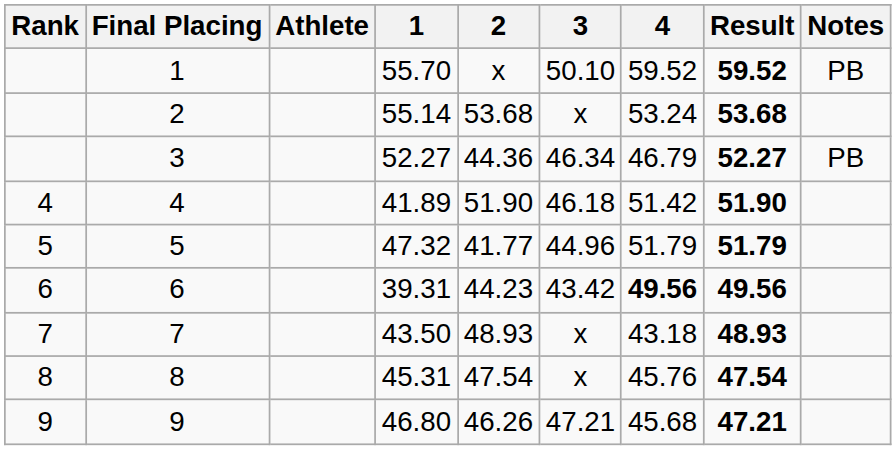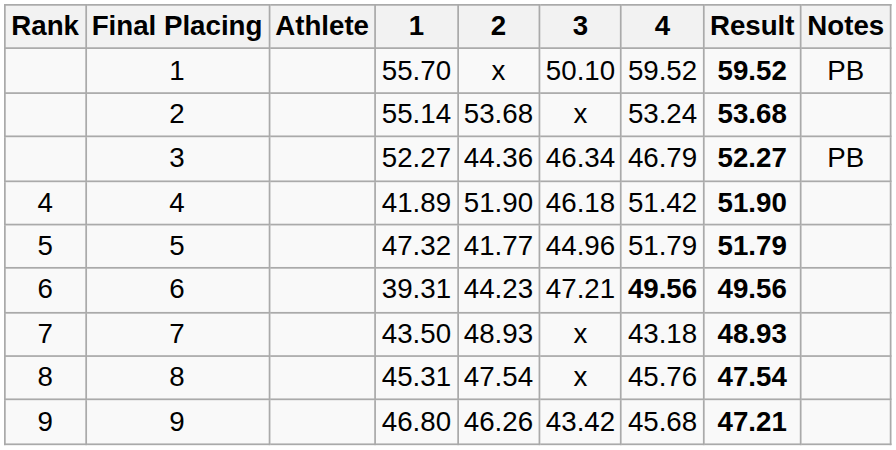row 7 | 3: 43.42 -> 47.21
row 10 | 3: 47.21 -> 43.42
